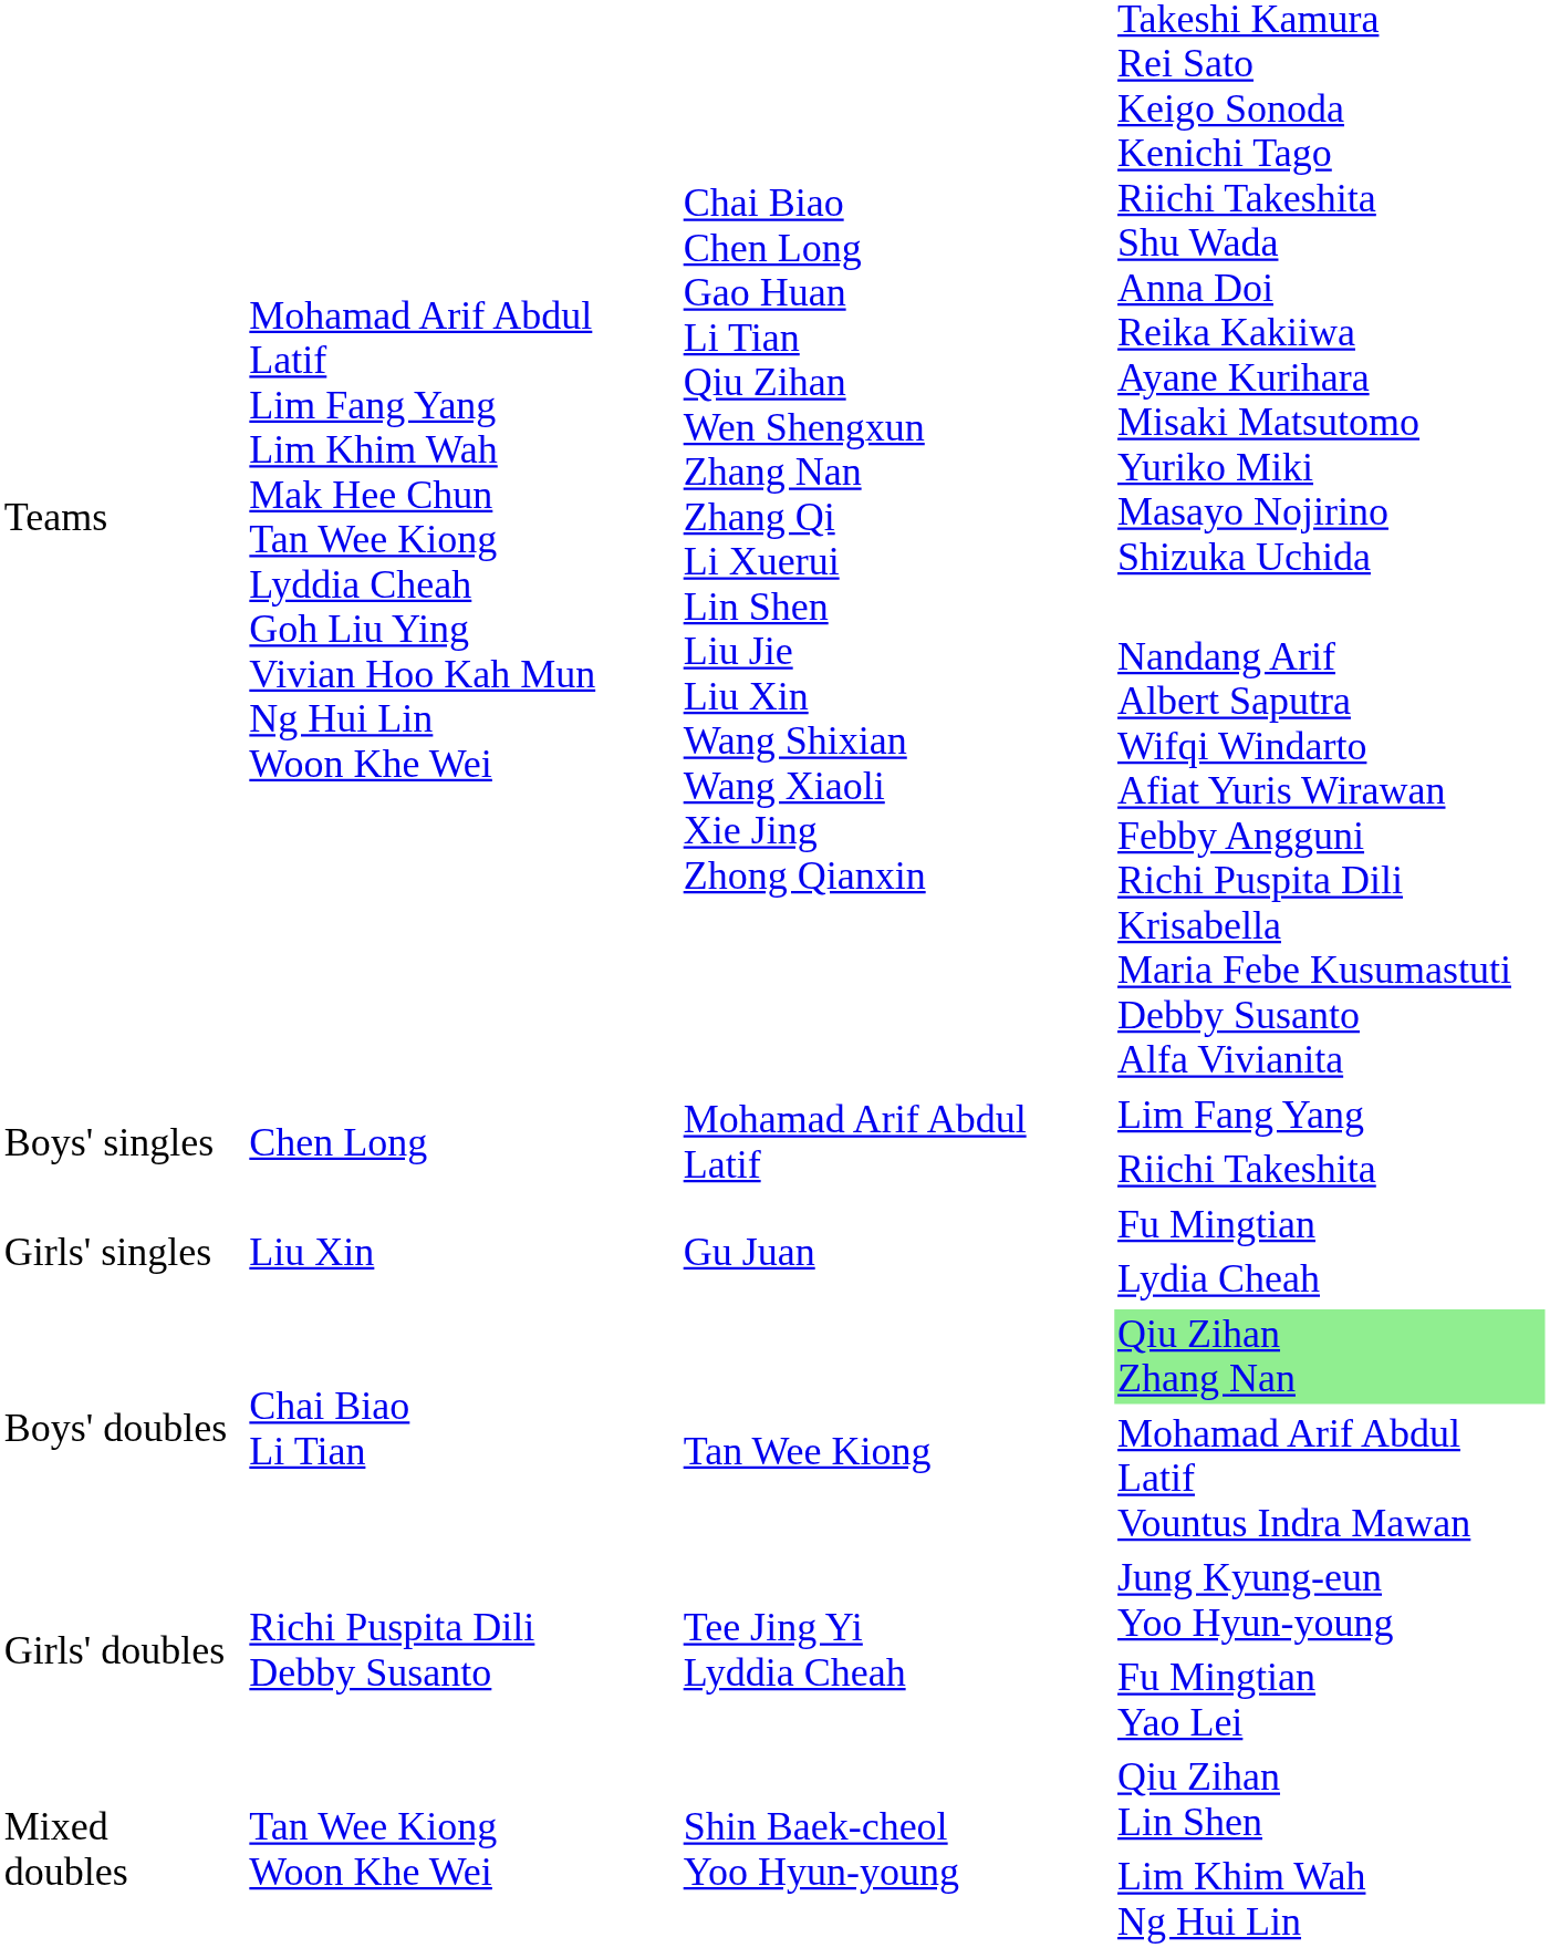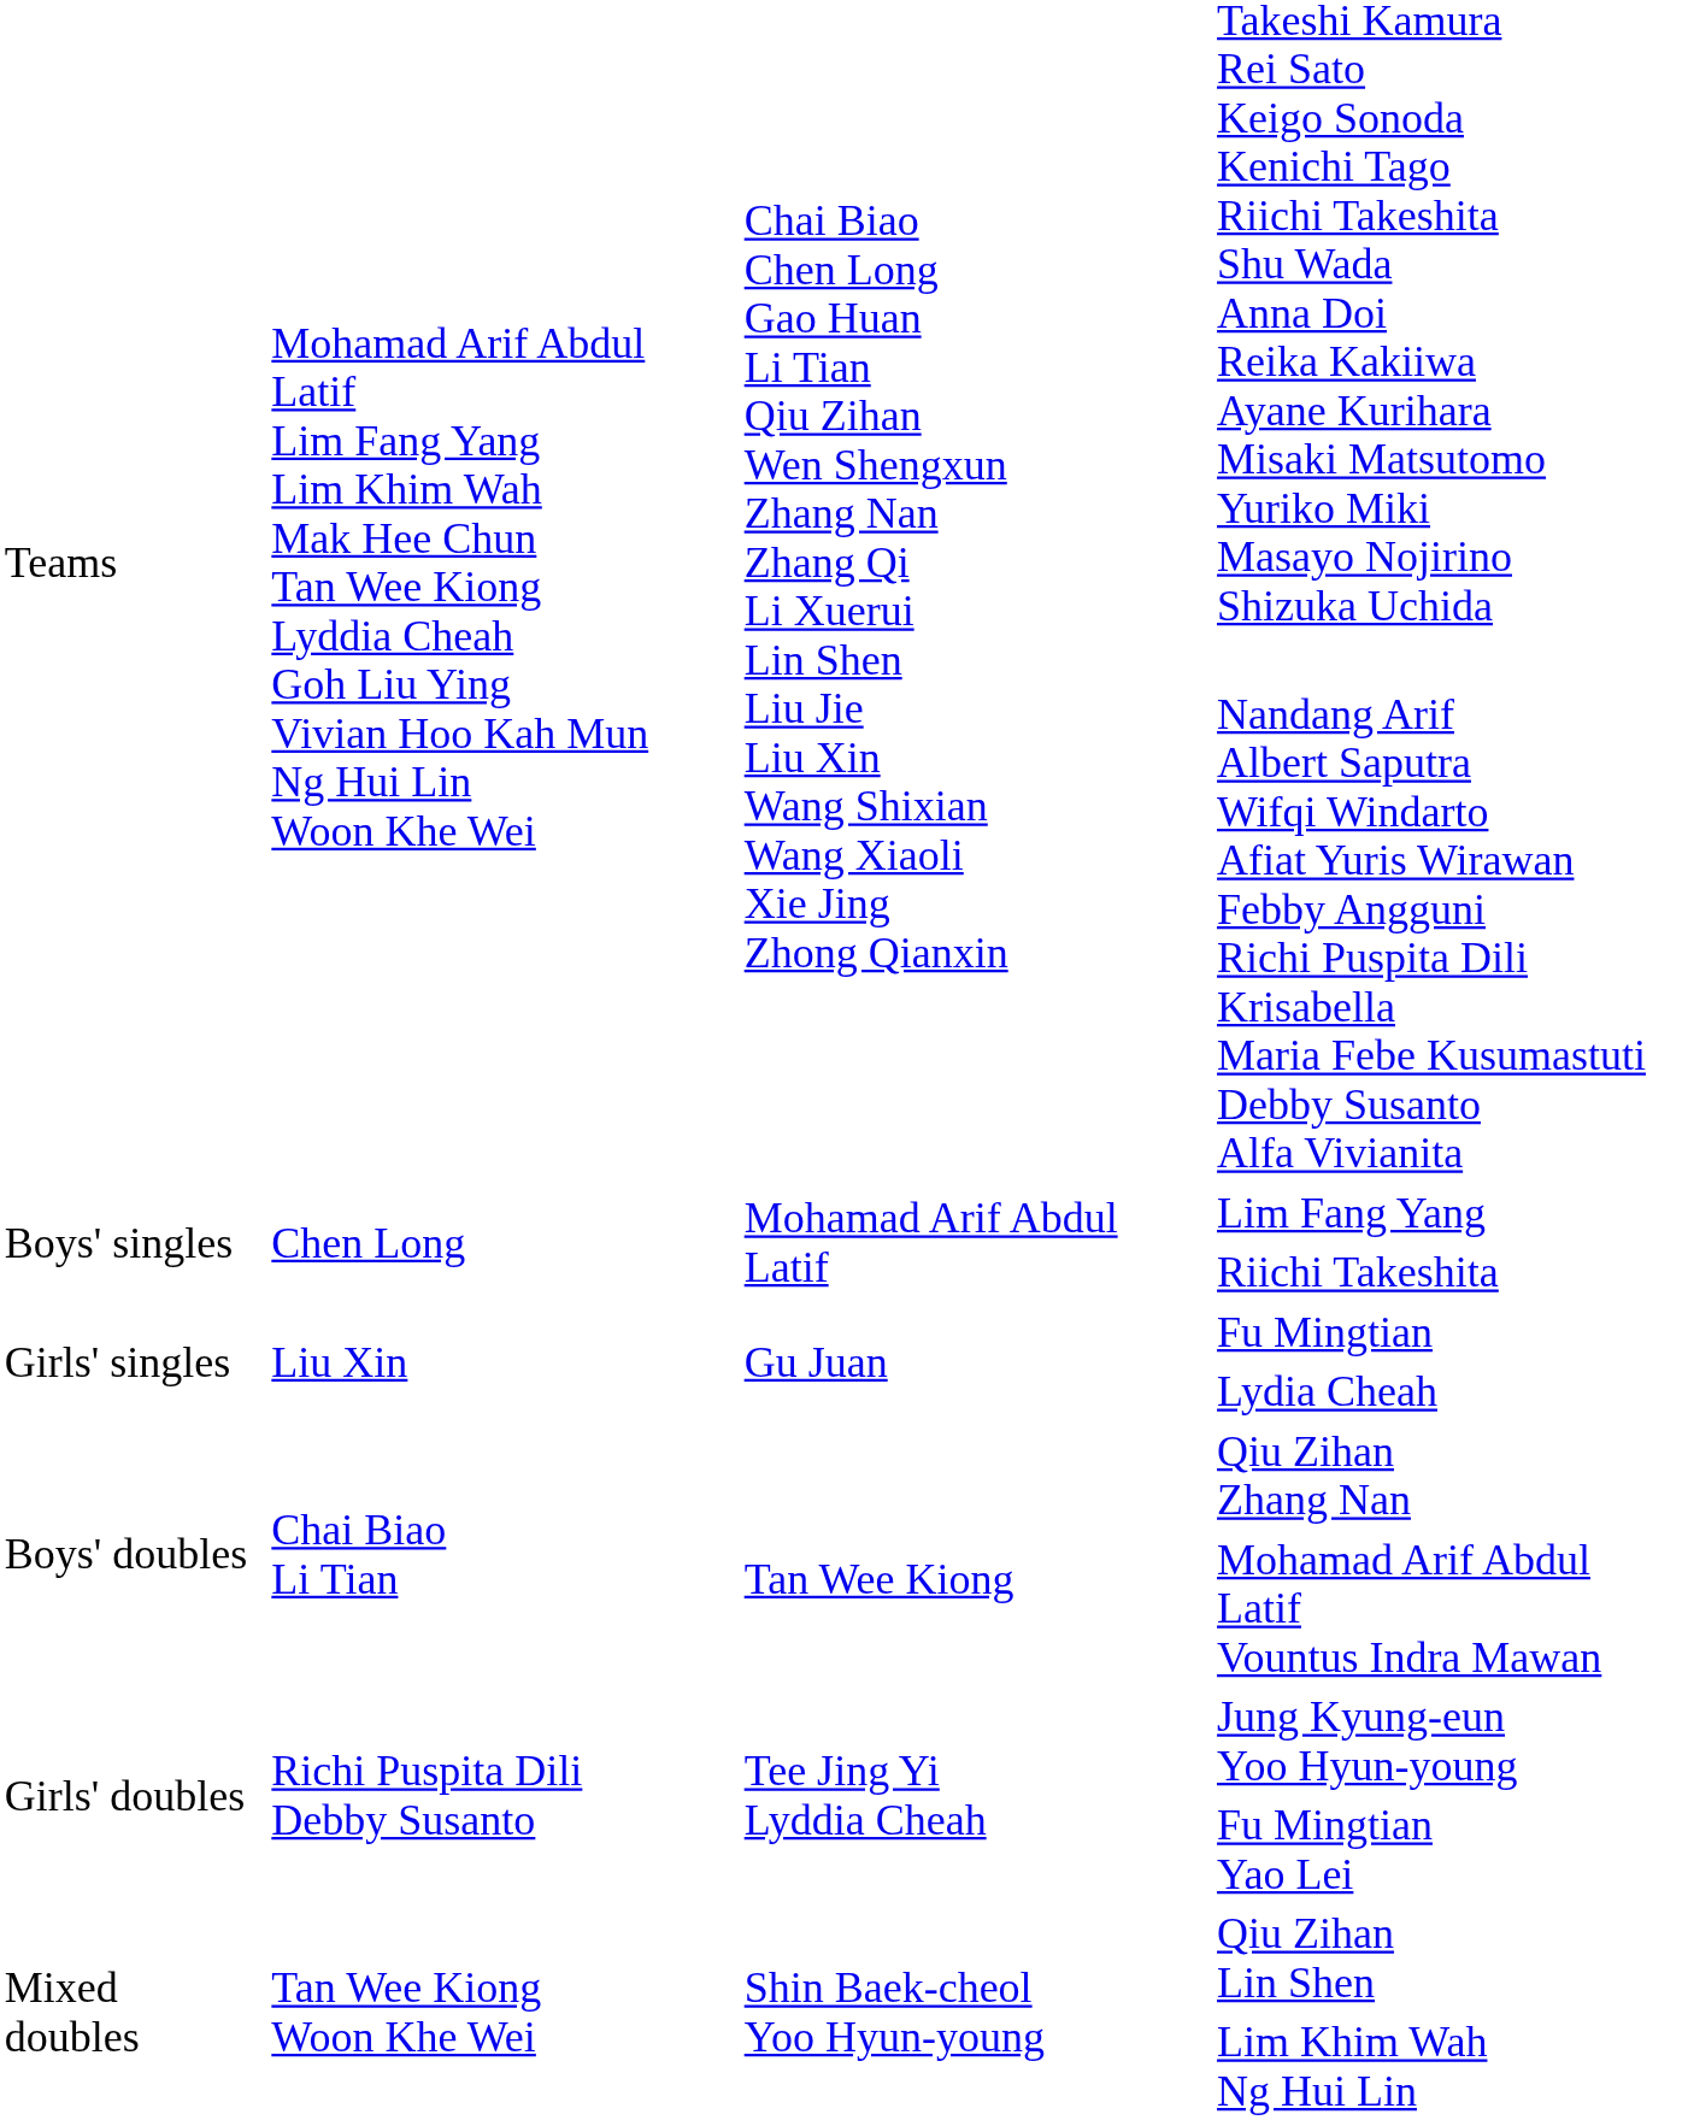Qiu Zihan Zhang Nan | column 4: lightgreen background -> no background
